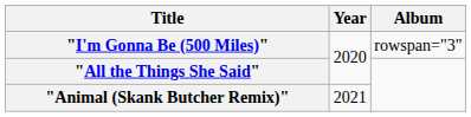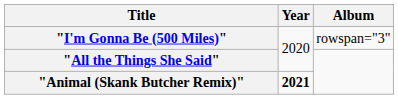"Animal (Skank Butcher Remix)" | Year: normal -> bold
